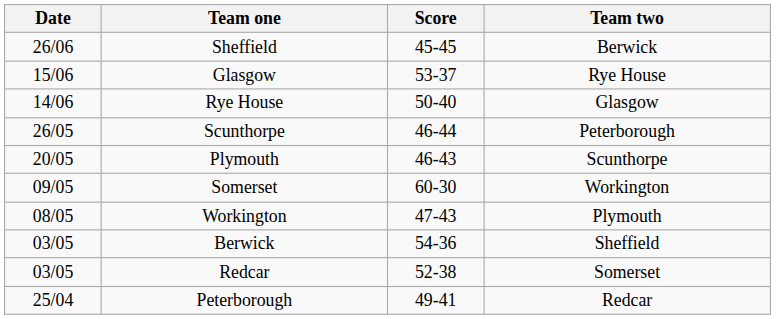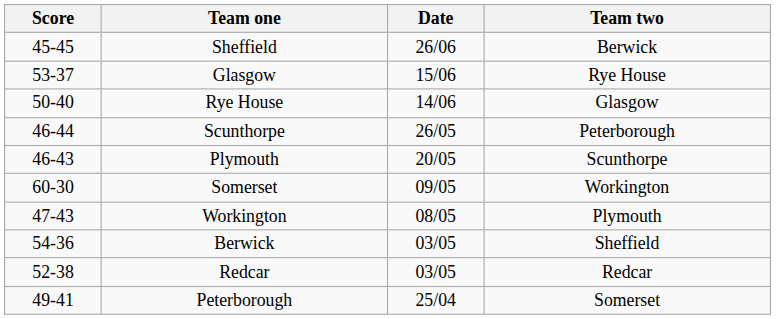columns swapped: Date <-> Score
row 10 | Team two: Somerset -> Redcar
row 11 | Team two: Redcar -> Somerset
